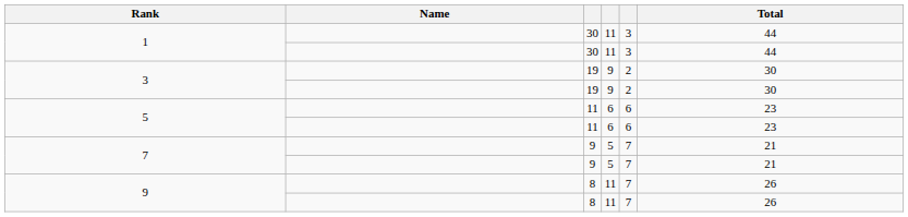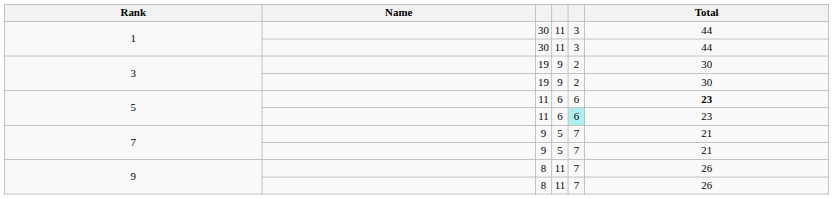row 6 | Total: normal -> bold
row 7 | column 5: no background -> paleturquoise background
